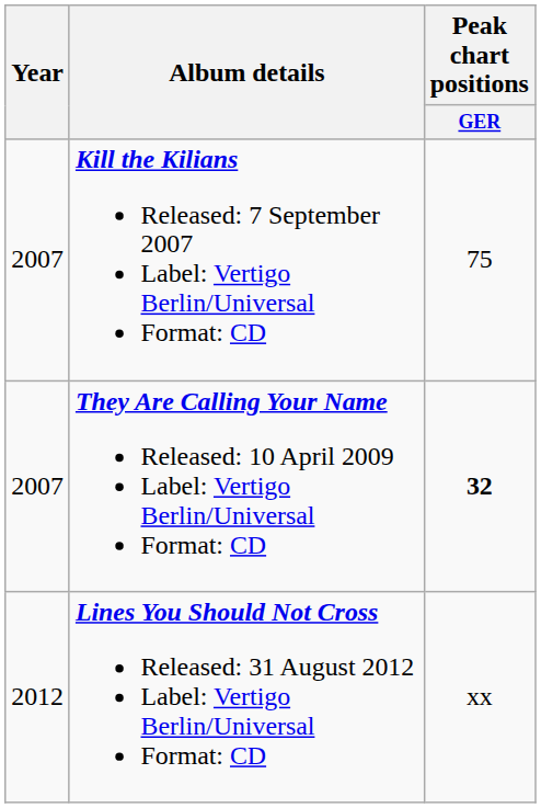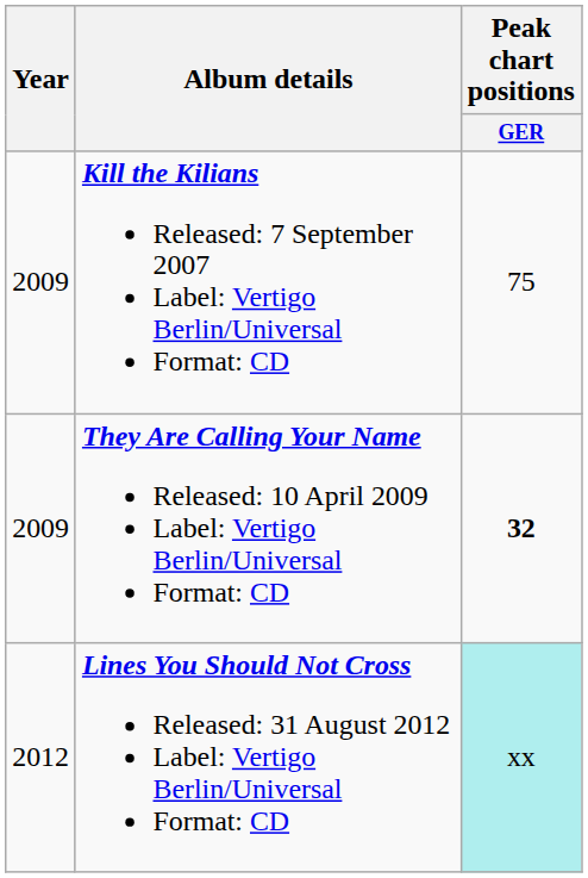row 3 | Year: 2007 -> 2009
row 4 | Year: 2007 -> 2009
row 5 | Peak chart positions / GER: no background -> paleturquoise background
